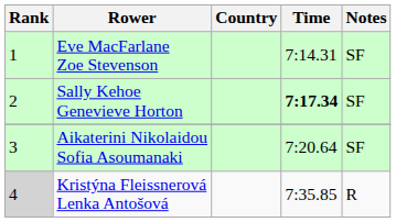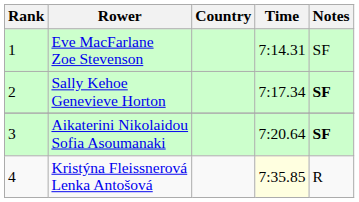Sally Kehoe Genevieve Horton | Time: bold -> normal
Sally Kehoe Genevieve Horton | Notes: normal -> bold
Aikaterini Nikolaidou Sofia Asoumanaki | Notes: normal -> bold
Kristýna Fleissnerová Lenka Antošová | Rank: lightgrey background -> no background
Kristýna Fleissnerová Lenka Antošová | Time: no background -> lightyellow background
